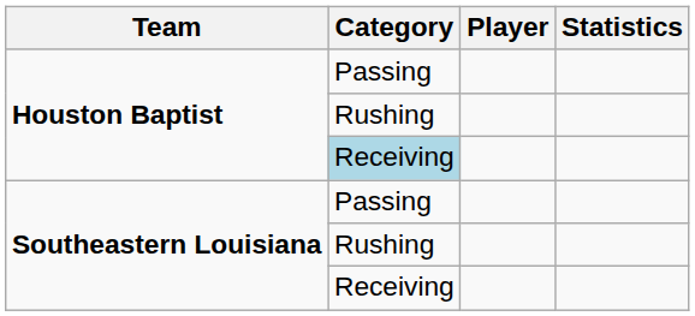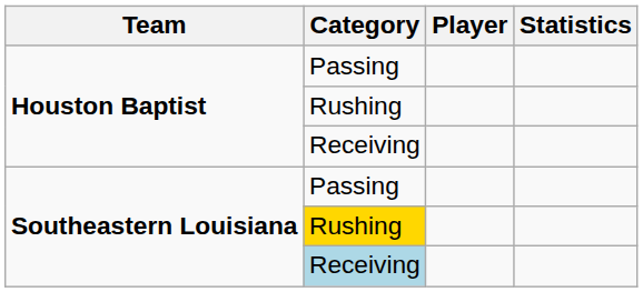Houston Baptist / Receiving | Category: lightblue background -> no background
Southeastern Louisiana / Rushing | Category: no background -> gold background
Southeastern Louisiana / Receiving | Category: no background -> lightblue background
